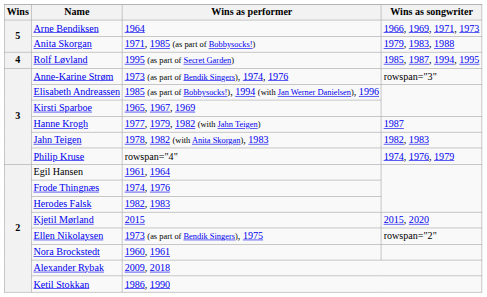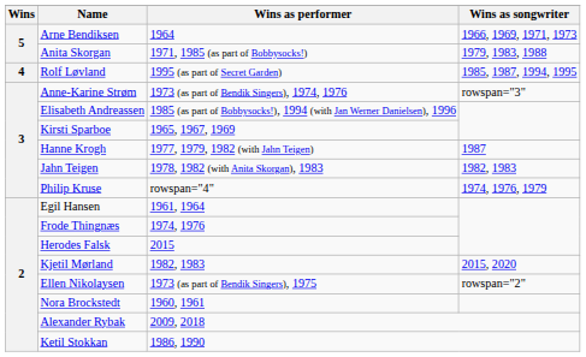Herodes Falsk | Wins as performer: 1982, 1983 -> 2015
Kjetil Mørland | Wins as performer: 2015 -> 1982, 1983
